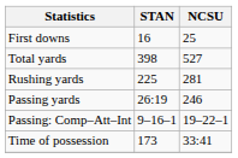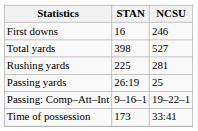First downs | NCSU: 25 -> 246
Passing yards | NCSU: 246 -> 25
